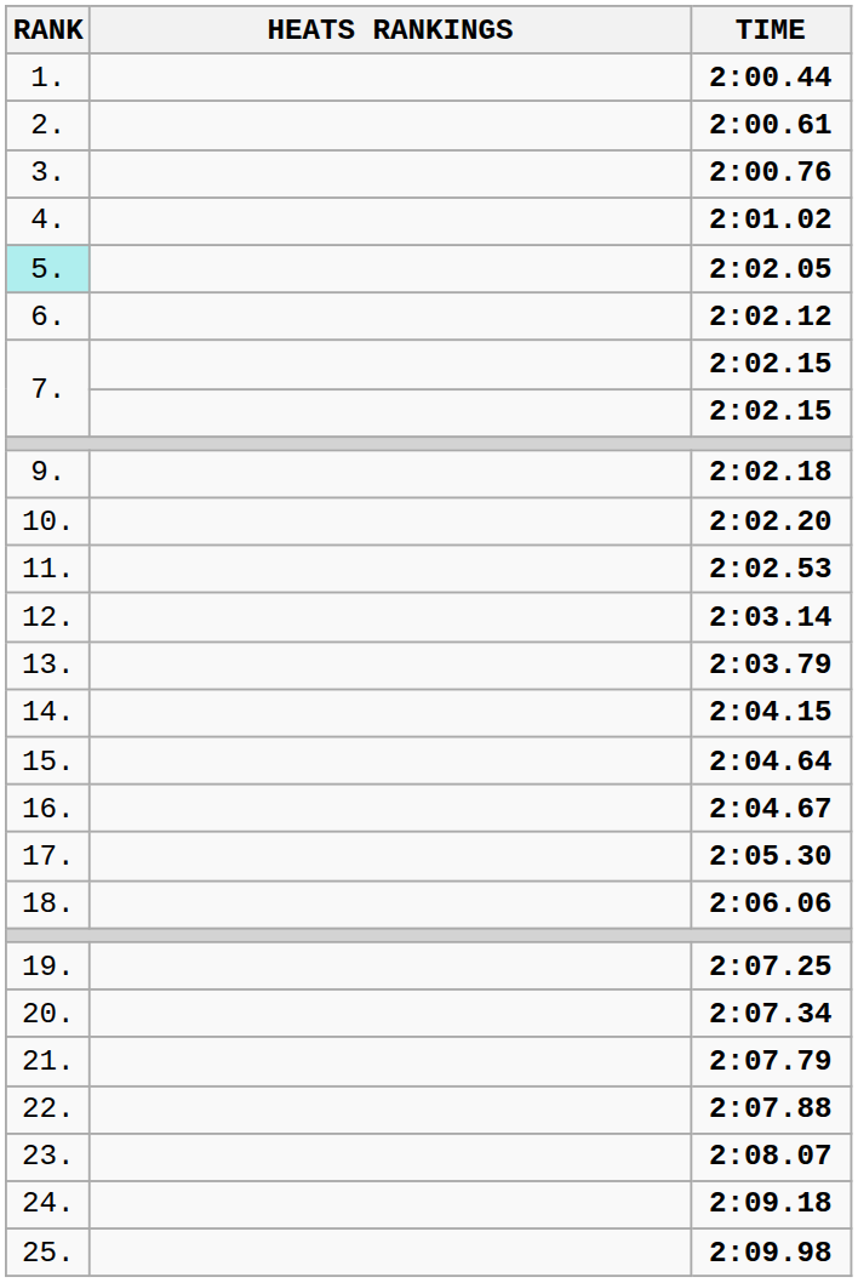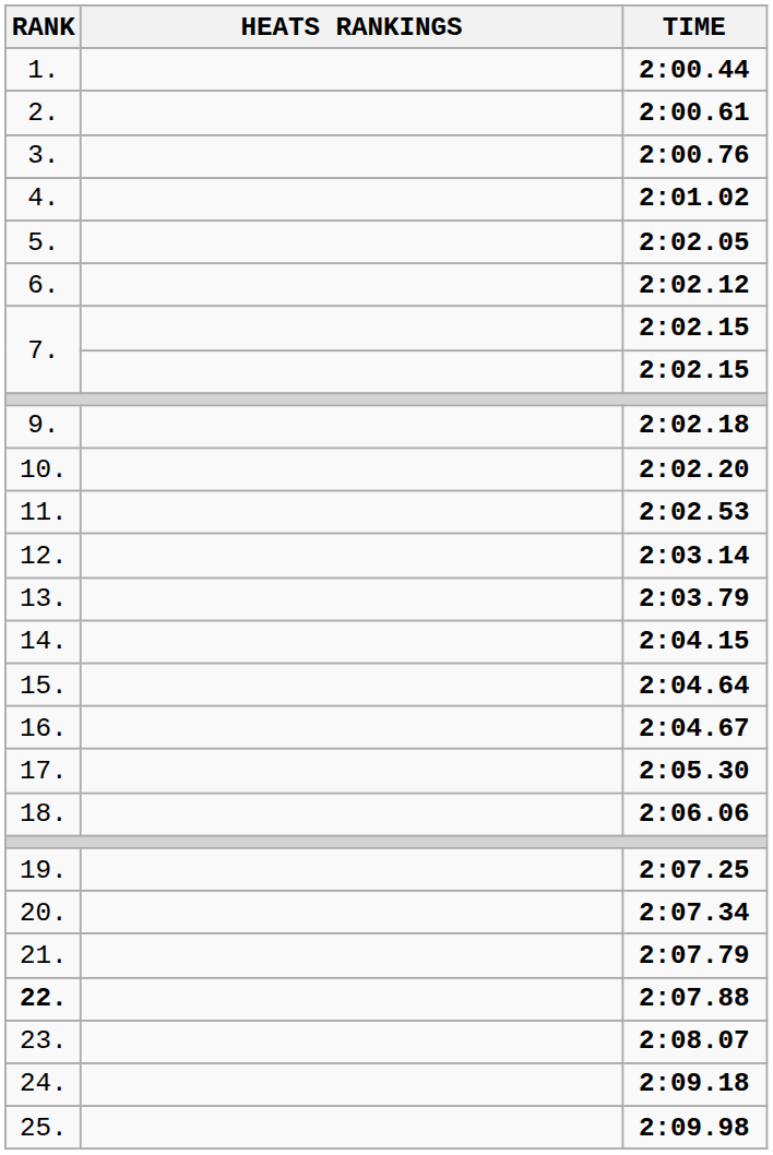5. | RANK: paleturquoise background -> no background
22. | RANK: normal -> bold
